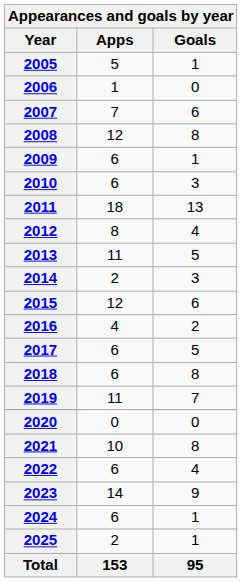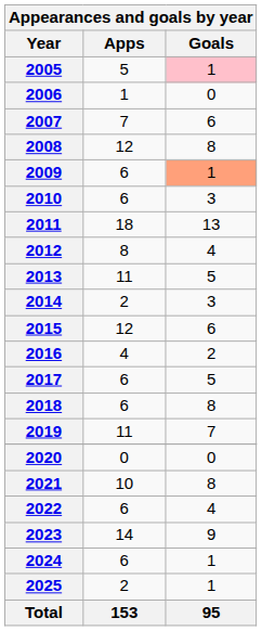2005 | Goals: no background -> pink background
2009 | Goals: no background -> lightsalmon background
